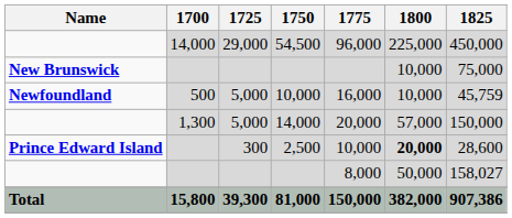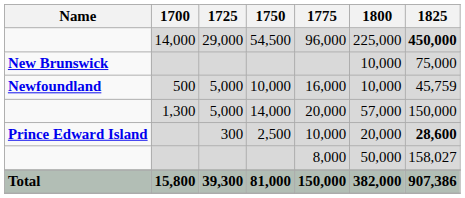54,500 | 1825: normal -> bold
2,500 | 1800: bold -> normal
2,500 | 1825: normal -> bold
